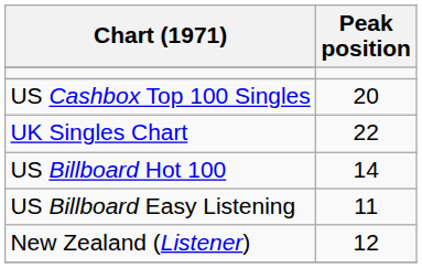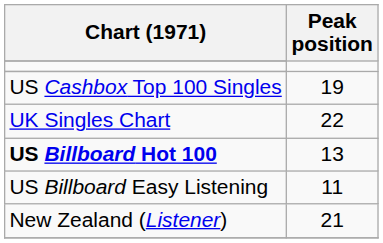row 3 | Peak position: 20 -> 19
row 5 | Chart (1971): normal -> bold
row 5 | Peak position: 14 -> 13
row 7 | Peak position: 12 -> 21
